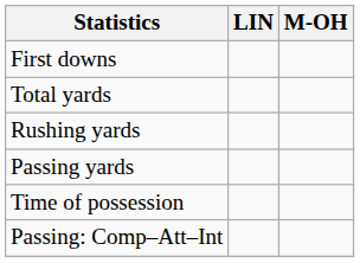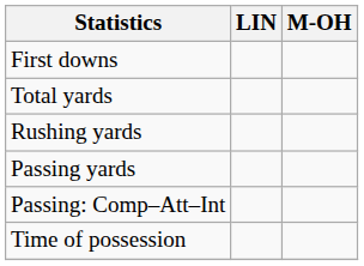rows swapped: Passing: Comp–Att–Int <-> Time of possession
